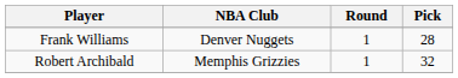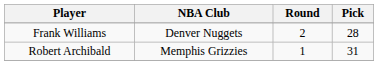Frank Williams | Round: 1 -> 2
Robert Archibald | Pick: 32 -> 31
